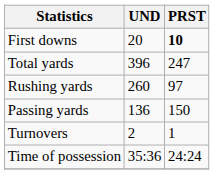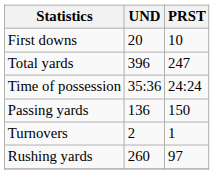First downs | PRST: bold -> normal
rows swapped: Rushing yards <-> Time of possession
